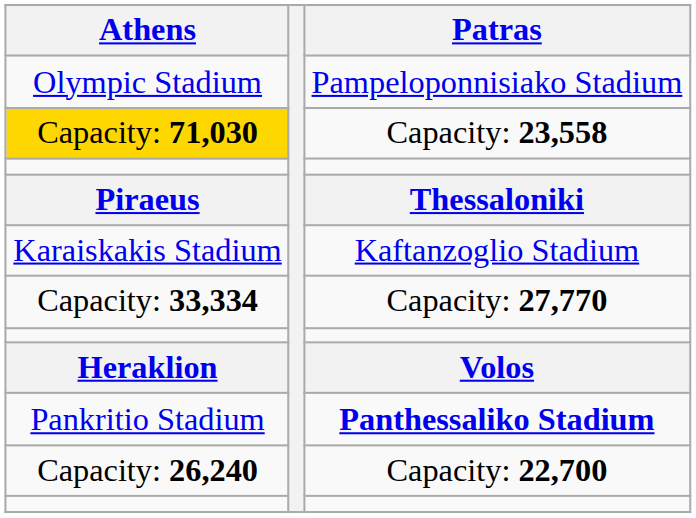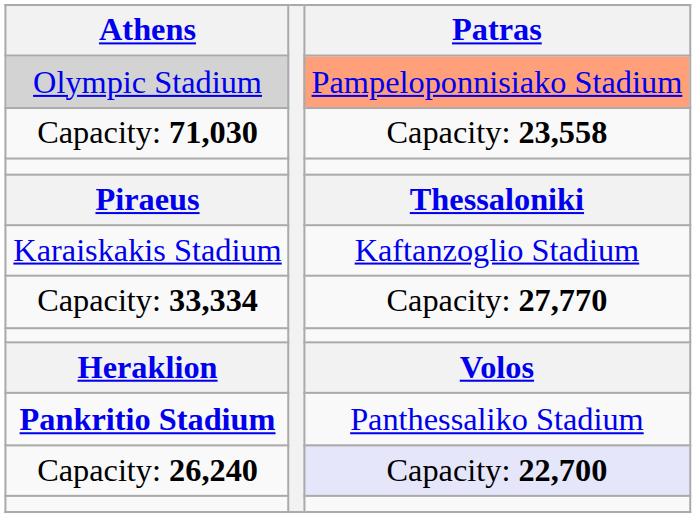Olympic Stadium | Athens: no background -> lightgrey background
Olympic Stadium | Patras: no background -> lightsalmon background
Capacity: 71,030 | Athens: gold background -> no background
Pankritio Stadium | Athens: normal -> bold
Pankritio Stadium | Patras: bold -> normal
Capacity: 26,240 | Patras: no background -> lavender background
